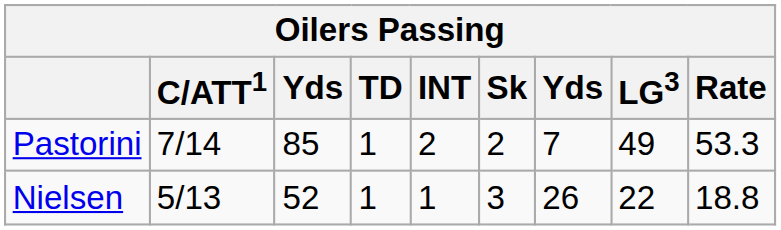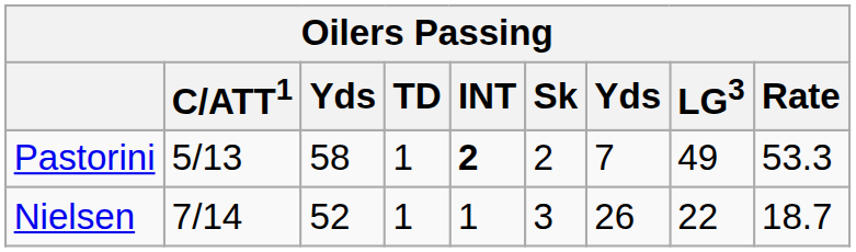Pastorini | C/ATT1: 7/14 -> 5/13
Pastorini | column 3: 85 -> 58
Pastorini | INT: normal -> bold
Nielsen | C/ATT1: 5/13 -> 7/14
Nielsen | Rate: 18.8 -> 18.7
